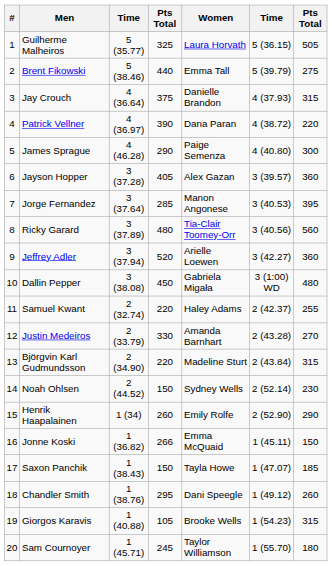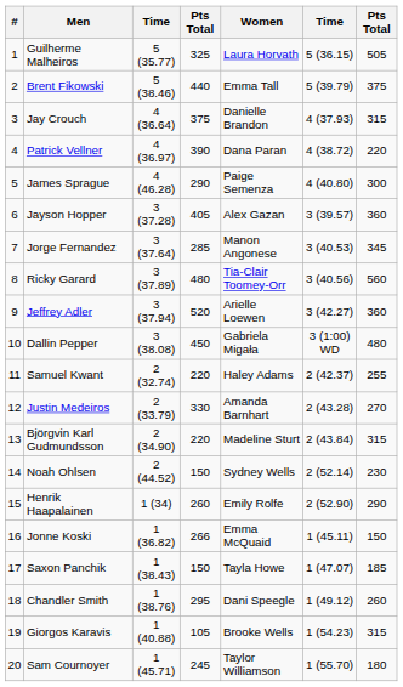Brent Fikowski | column 7: 275 -> 375
Jorge Fernandez | column 7: 395 -> 345
